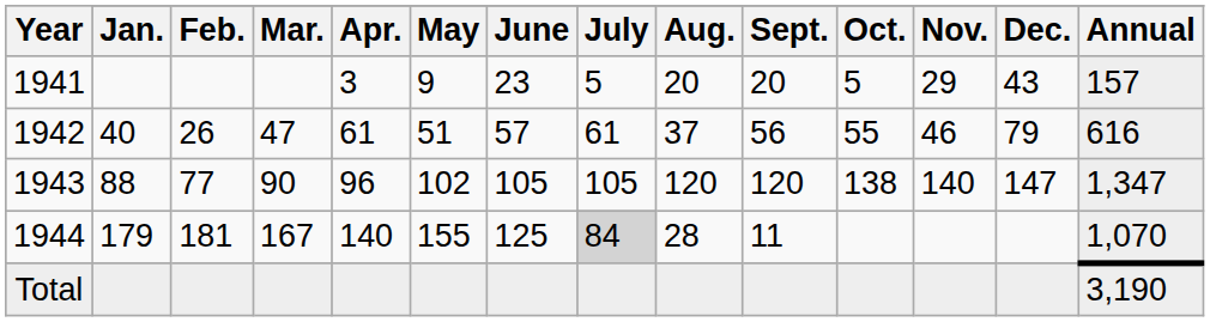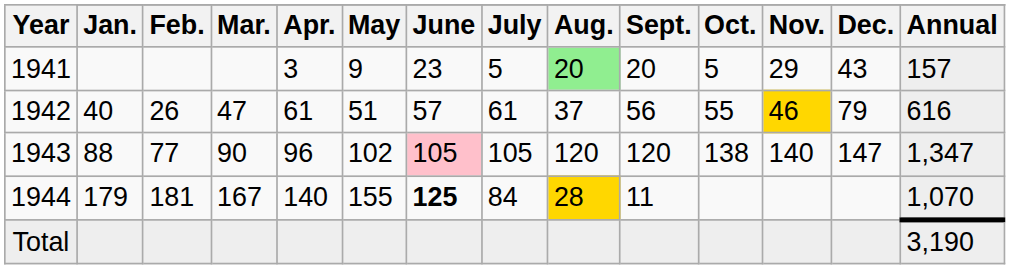1941 | Aug.: no background -> lightgreen background
1942 | Nov.: no background -> gold background
1943 | June: no background -> pink background
1944 | June: normal -> bold
1944 | July: lightgrey background -> no background
1944 | Aug.: no background -> gold background
